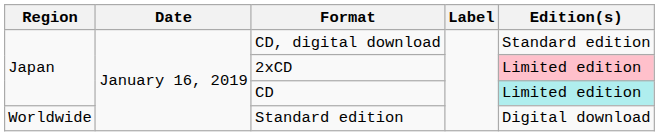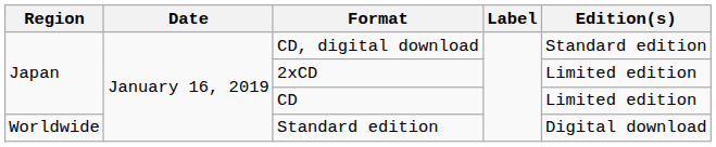2xCD | Edition(s): pink background -> no background
CD | Edition(s): paleturquoise background -> no background
